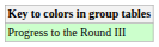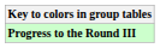row 2 | column 1: normal -> bold
